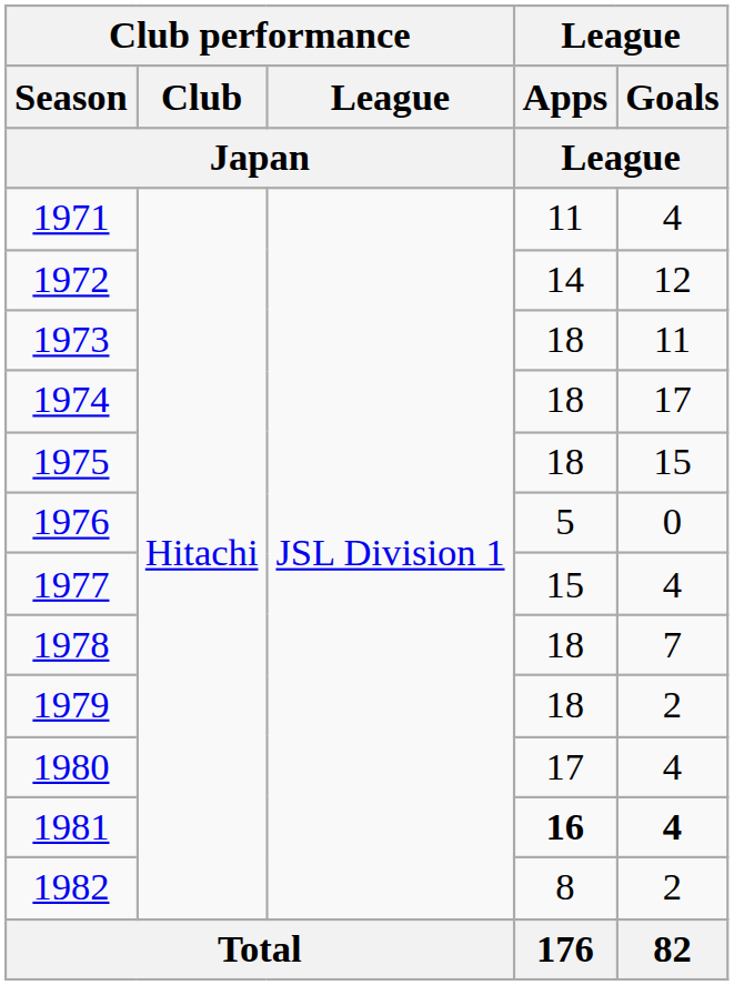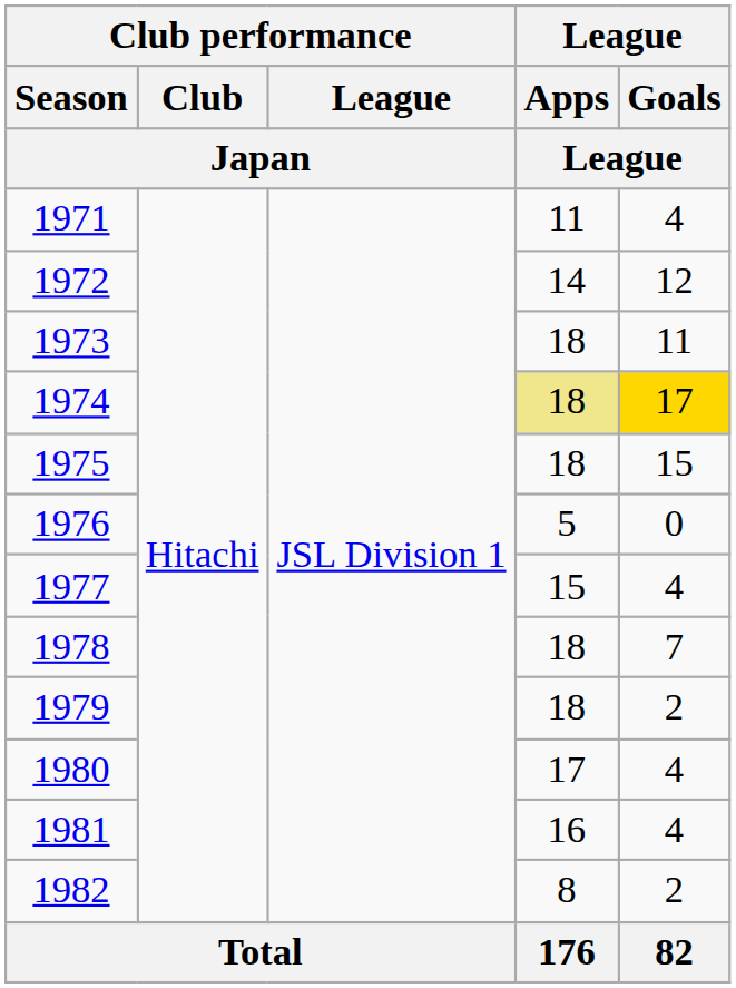1974 | League / Apps / League: no background -> khaki background
1974 | League / Goals / League: no background -> gold background
1981 | League / Apps / League: bold -> normal
1981 | League / Goals / League: bold -> normal
